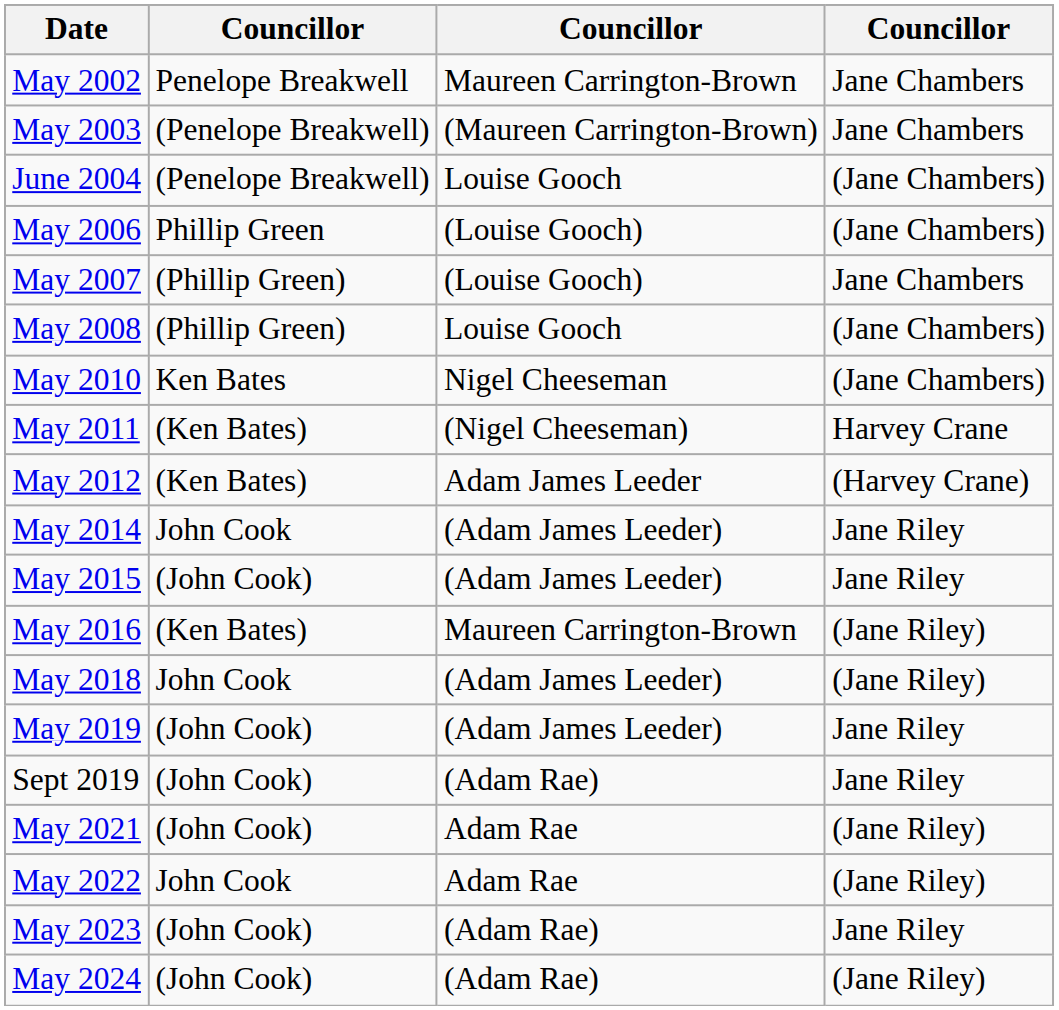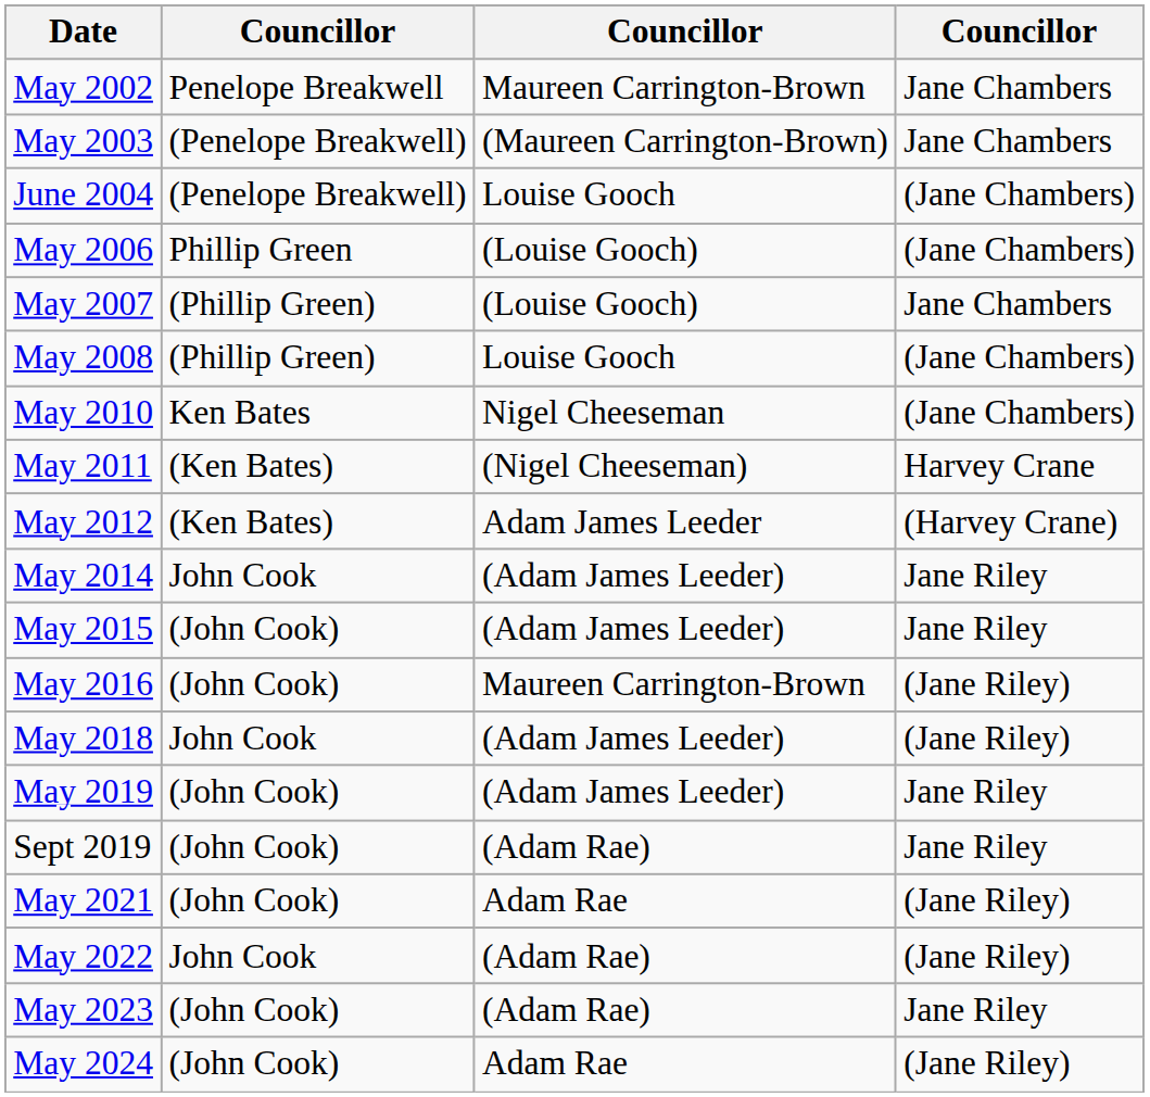May 2016 | column 2: (Ken Bates) -> (John Cook)
May 2022 | column 3: Adam Rae -> (Adam Rae)
May 2024 | column 3: (Adam Rae) -> Adam Rae
